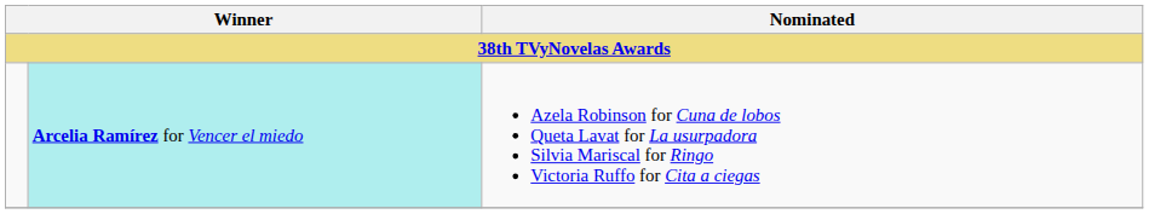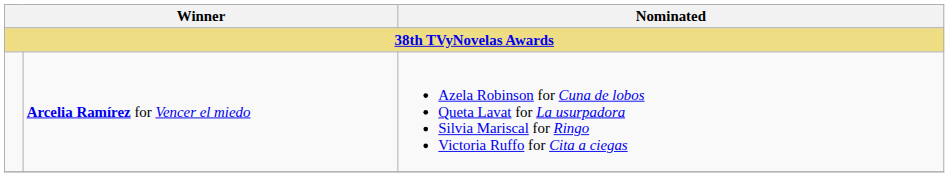Arcelia Ramírez for Vencer el miedo | column 2: paleturquoise background -> no background
